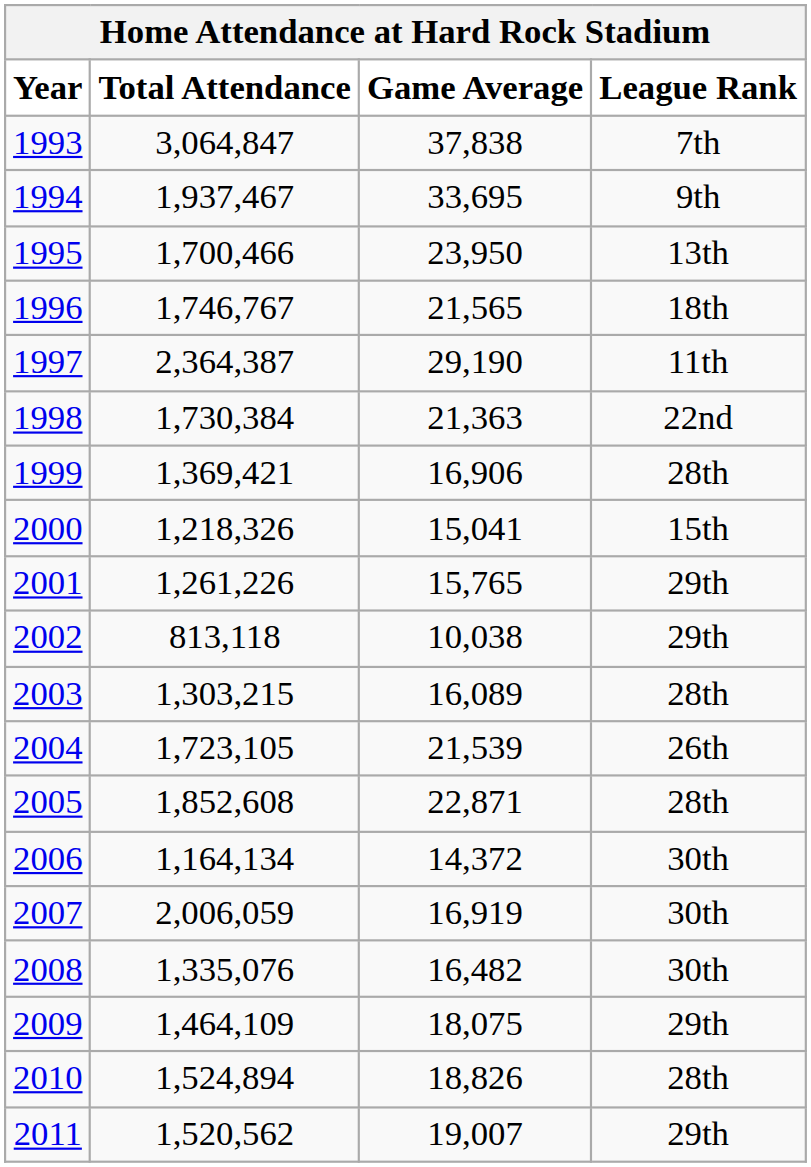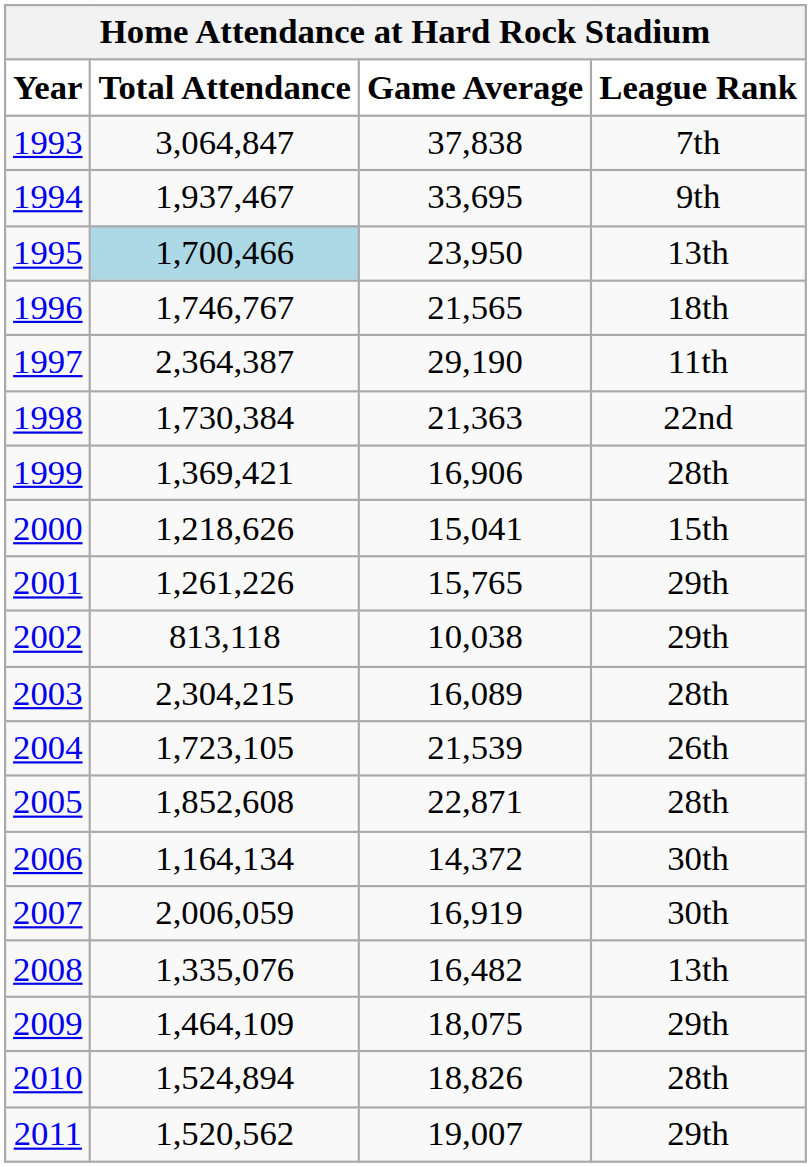1995 | Total Attendance: no background -> lightblue background
2000 | Total Attendance: 1,218,326 -> 1,218,626
2003 | Total Attendance: 1,303,215 -> 2,304,215
2008 | League Rank: 30th -> 13th
